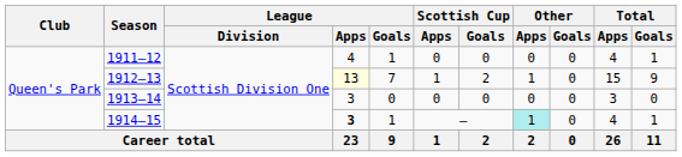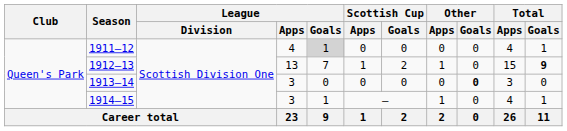1911–12 | League / Goals: no background -> lightgrey background
1912–13 | League / Apps: lightyellow background -> no background
1912–13 | Total / Goals: normal -> bold
1913–14 | Other / Goals: normal -> bold
1914–15 | League / Apps: bold -> normal
1914–15 | Other / Apps: paleturquoise background -> no background
